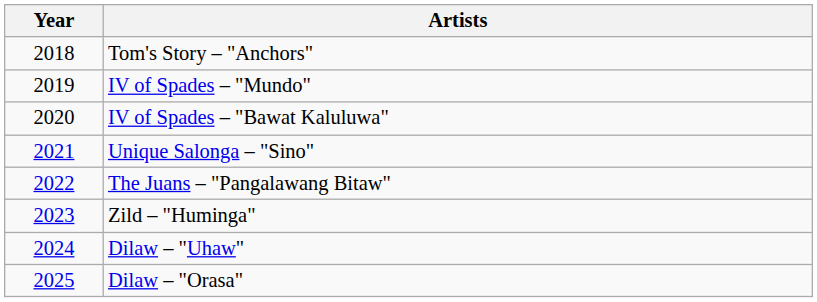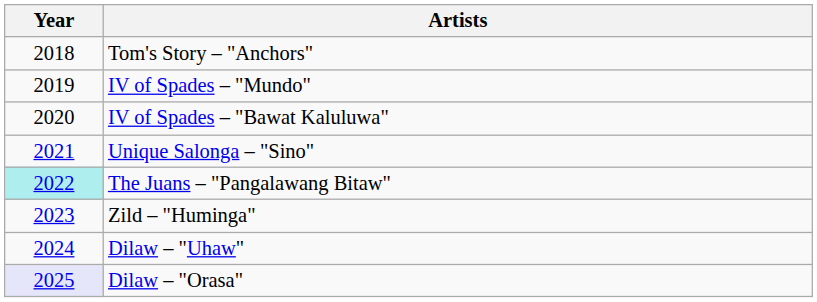The Juans – "Pangalawang Bitaw" | Year: no background -> paleturquoise background
Dilaw – "Orasa" | Year: no background -> lavender background
